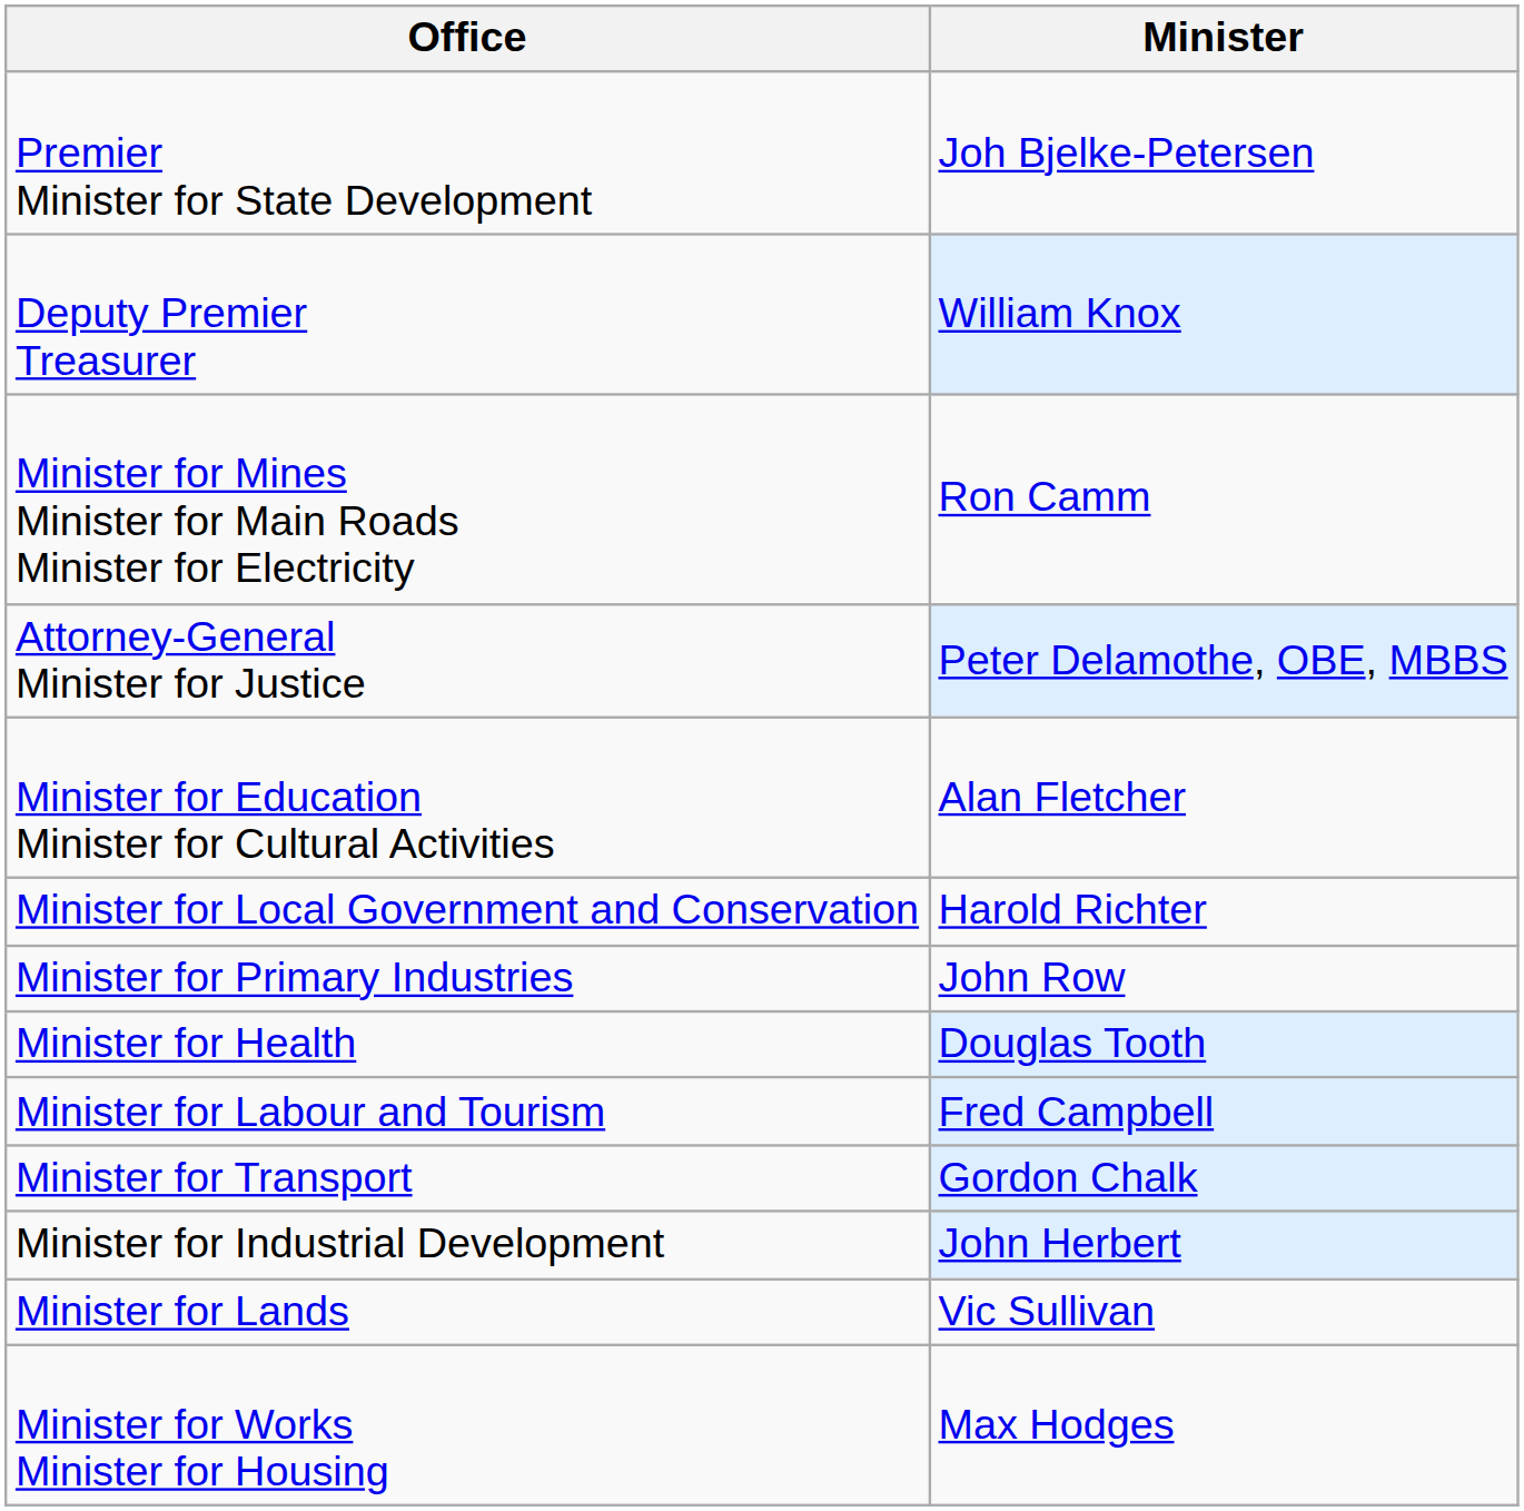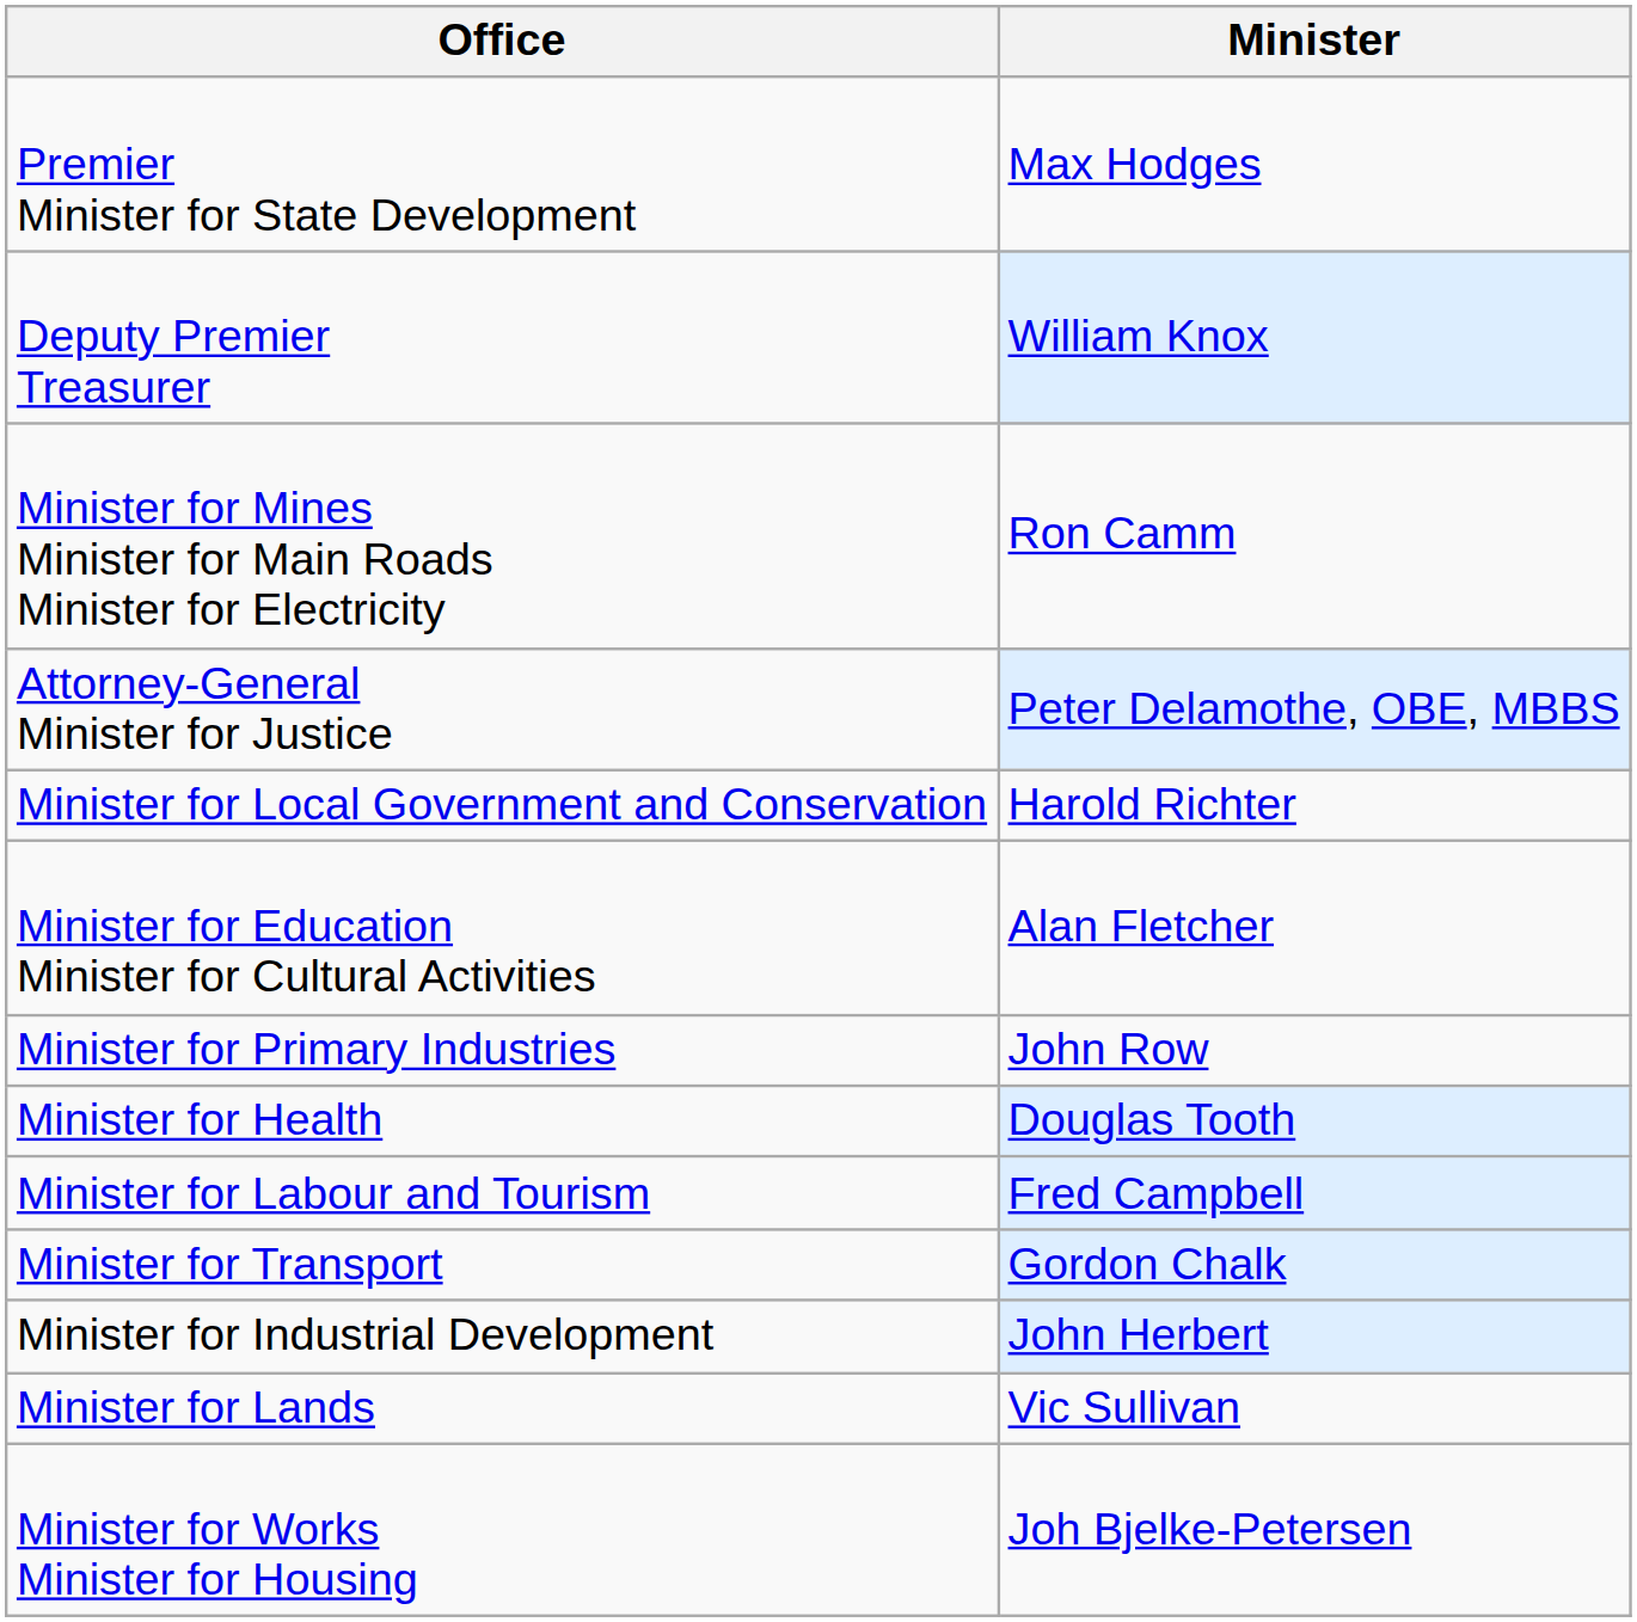Premier Minister for State Development | Minister: Joh Bjelke-Petersen -> Max Hodges
rows swapped: Minister for Education Minister for Cultural Activities <-> Minister for Local Government and Conservation
Minister for Works Minister for Housing | Minister: Max Hodges -> Joh Bjelke-Petersen
